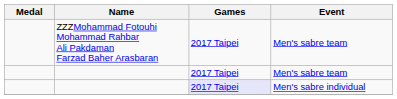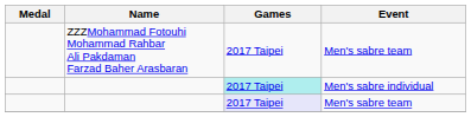row 3 | Games: no background -> paleturquoise background
row 3 | Event: Men's sabre team -> Men's sabre individual
row 4 | Event: Men's sabre individual -> Men's sabre team
